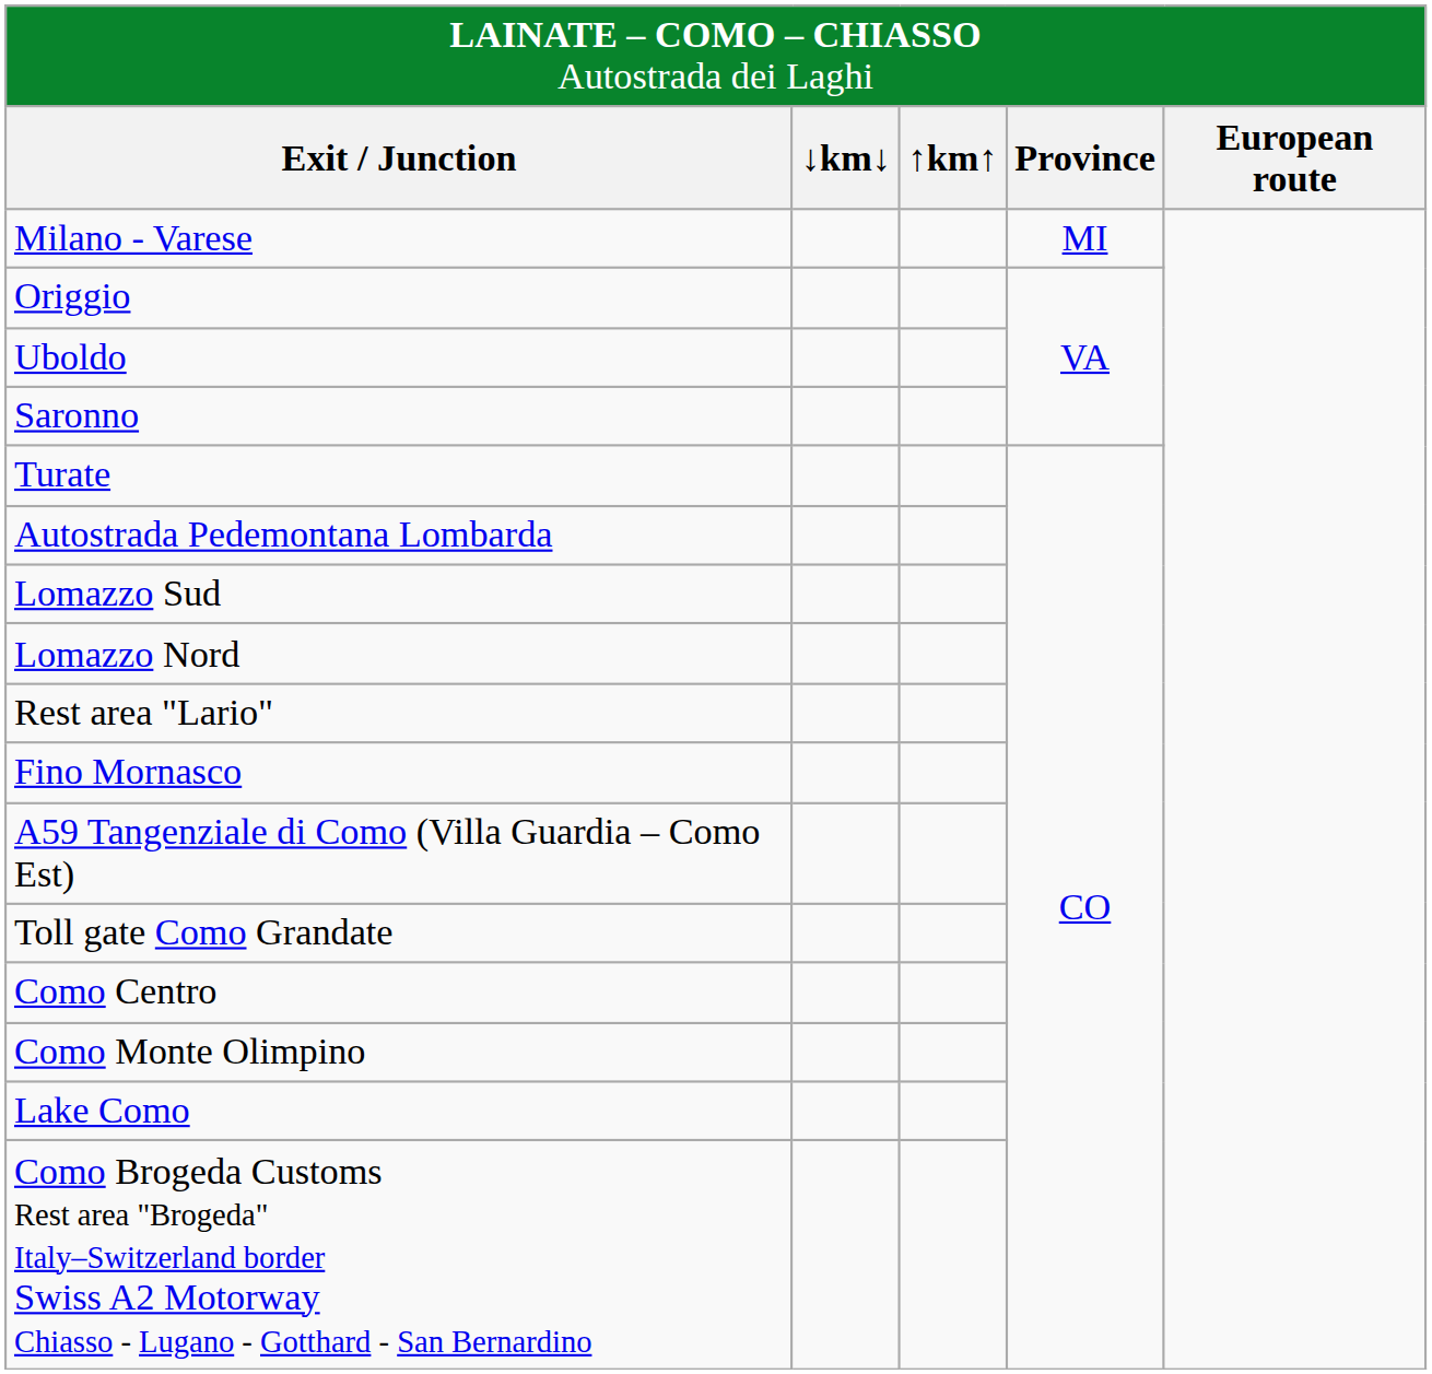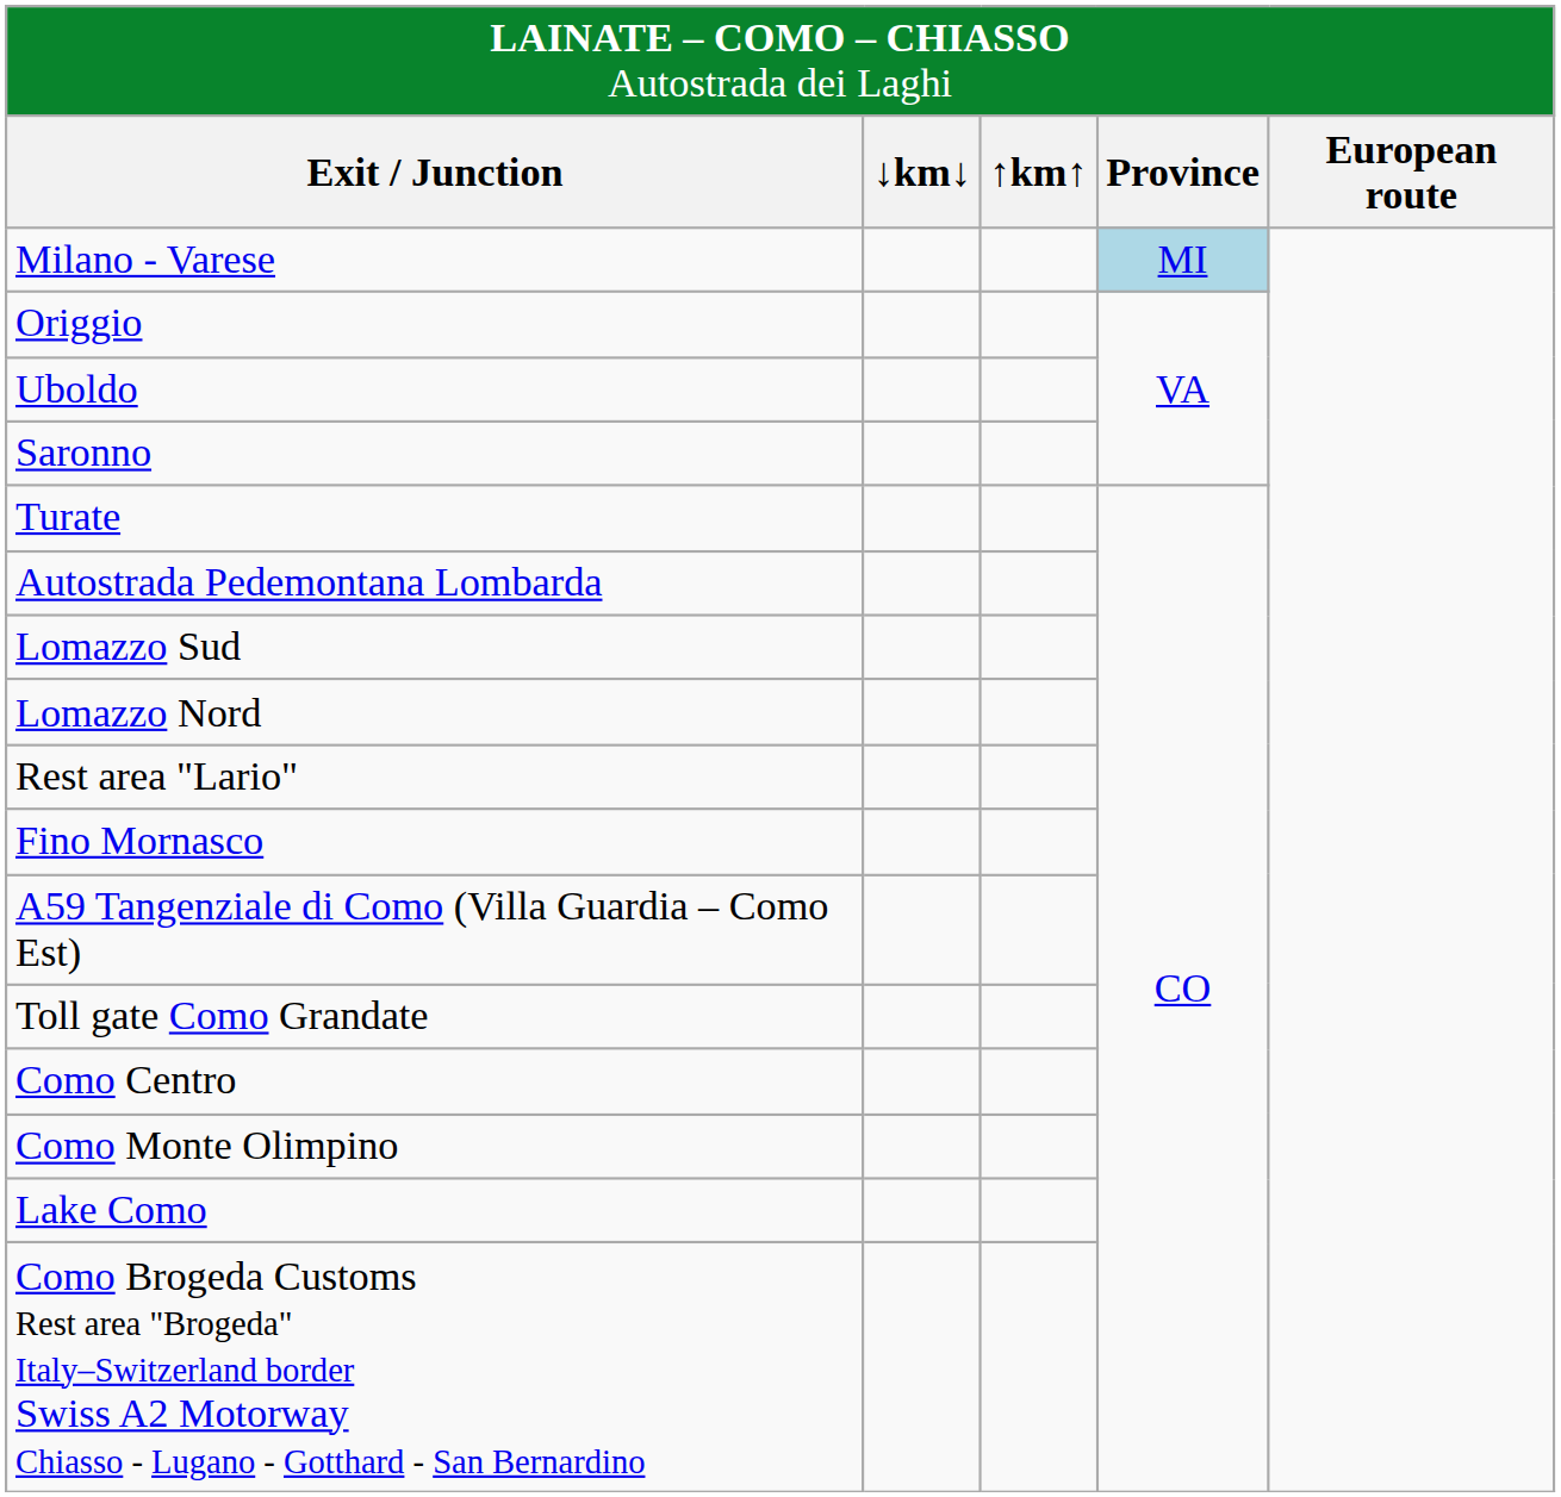Milano - Varese | column 4: no background -> lightblue background
